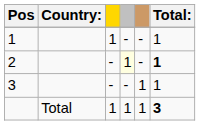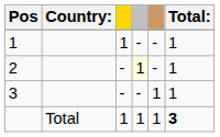2 | Total:: bold -> normal
